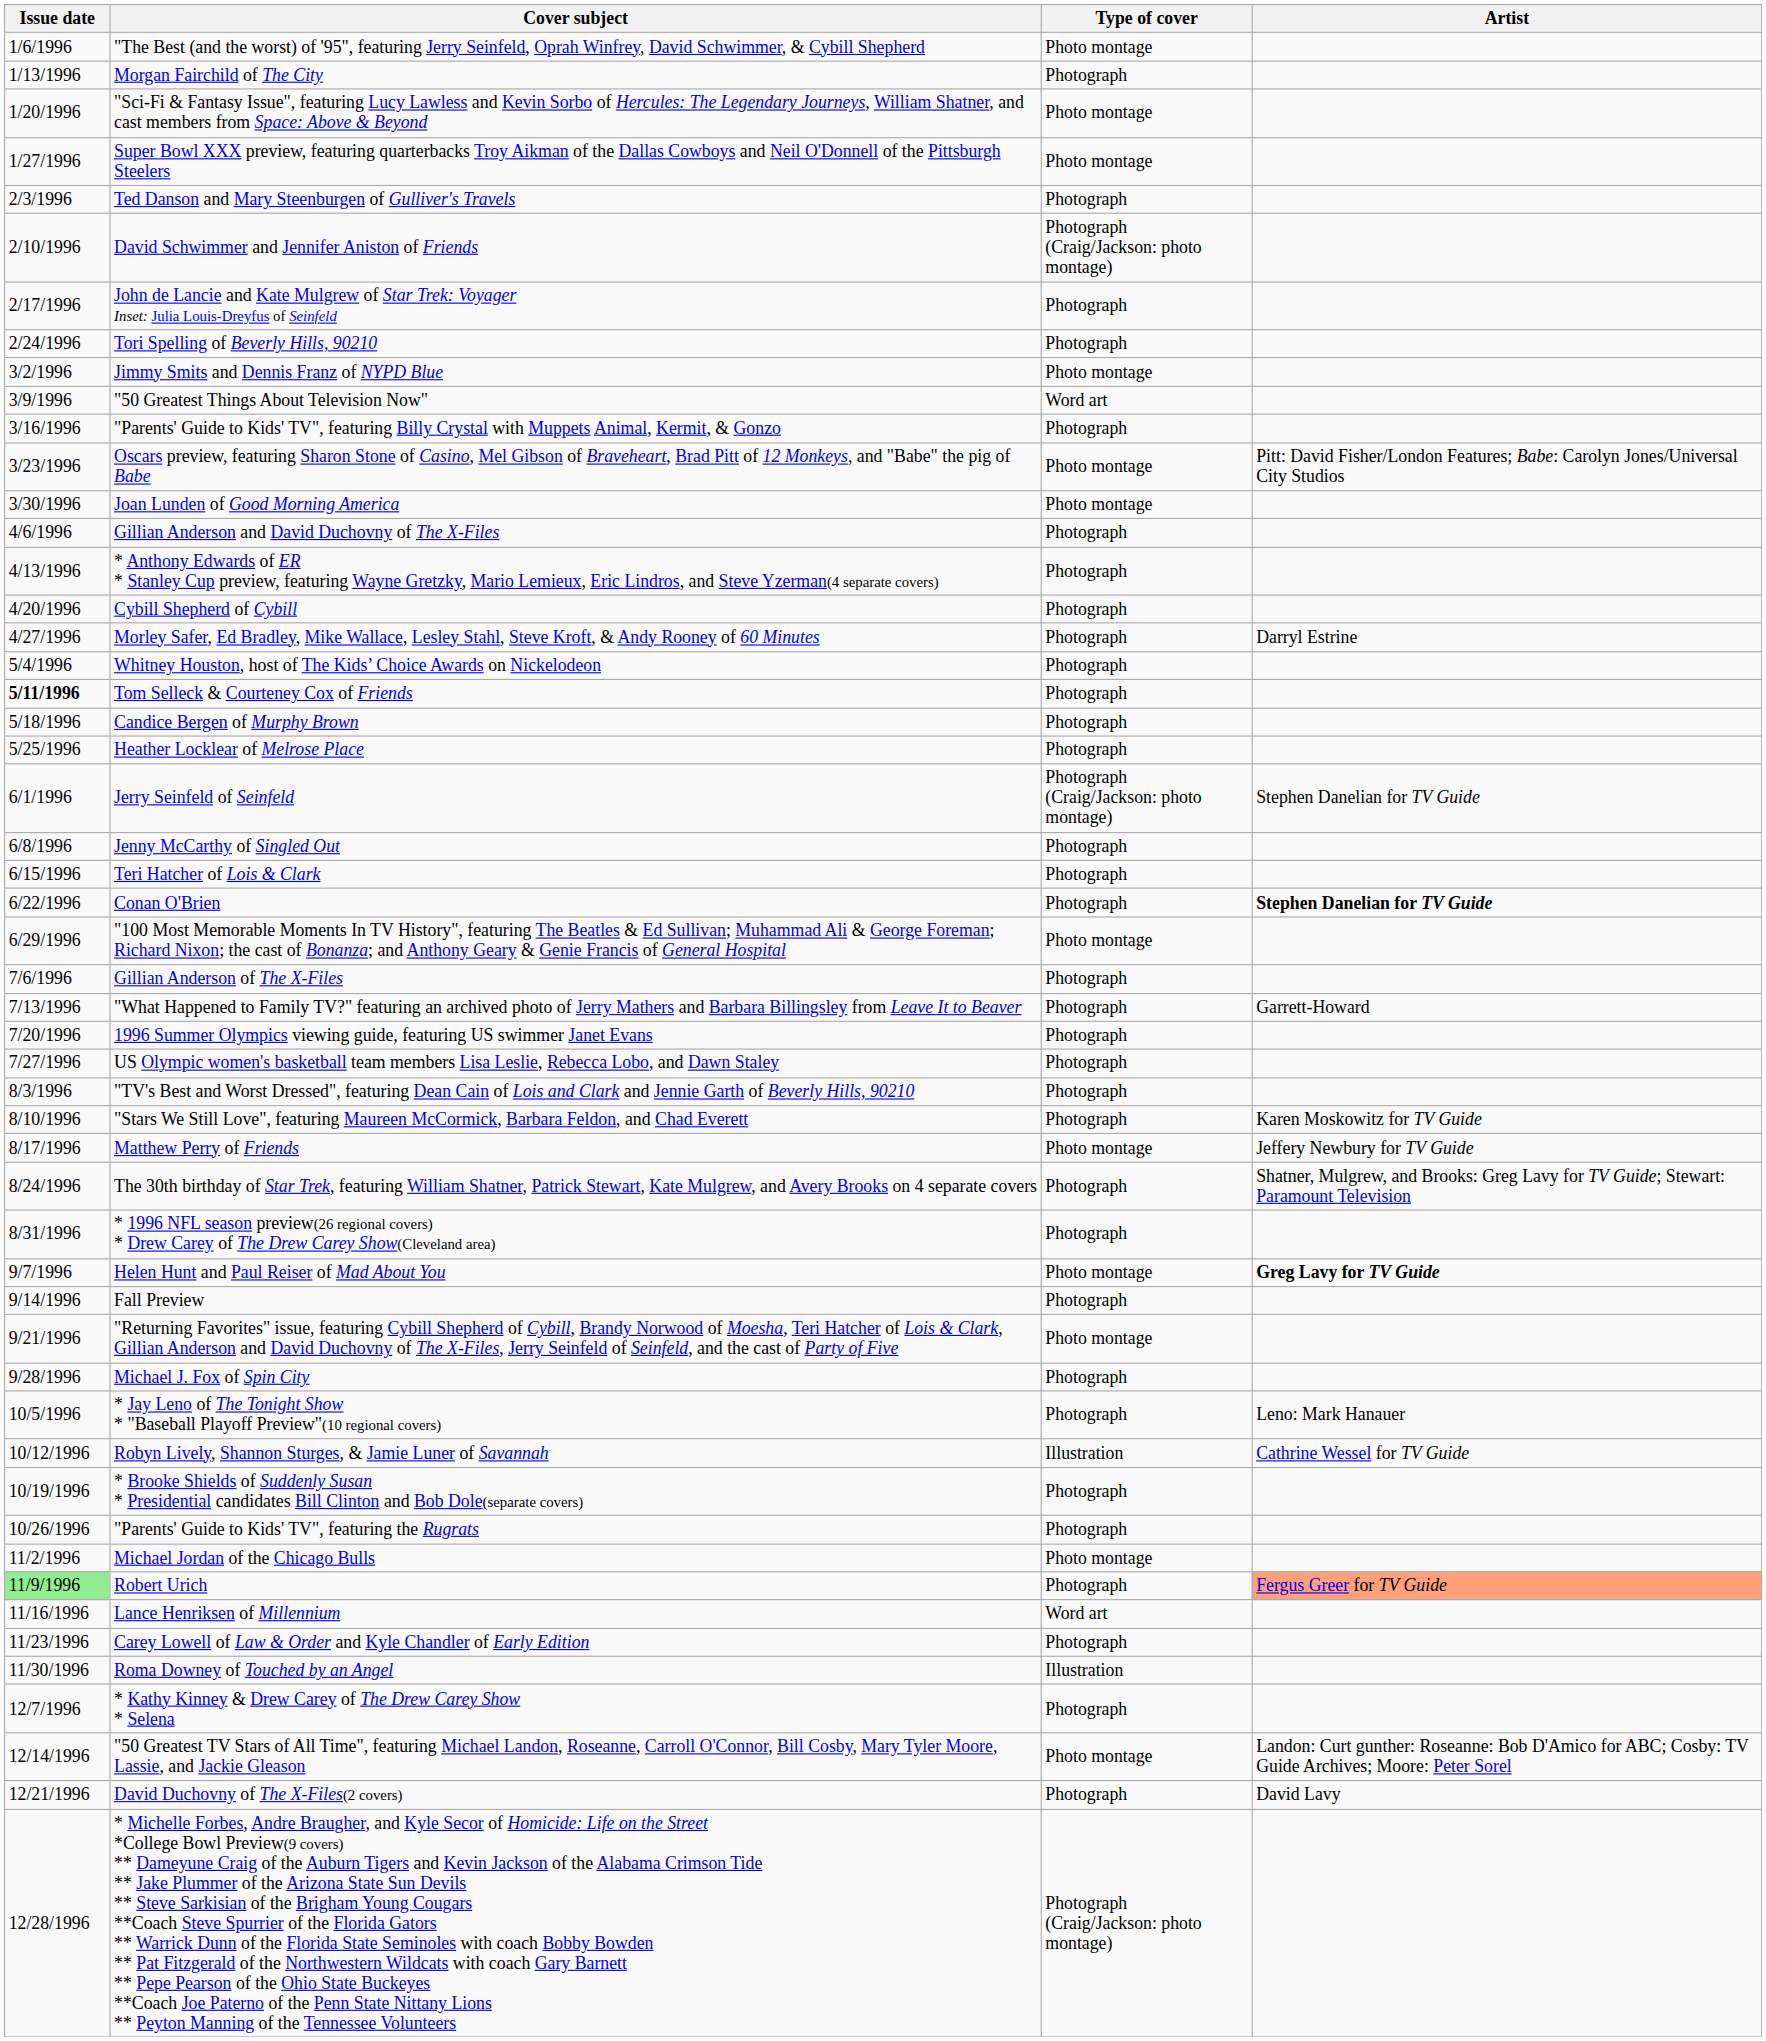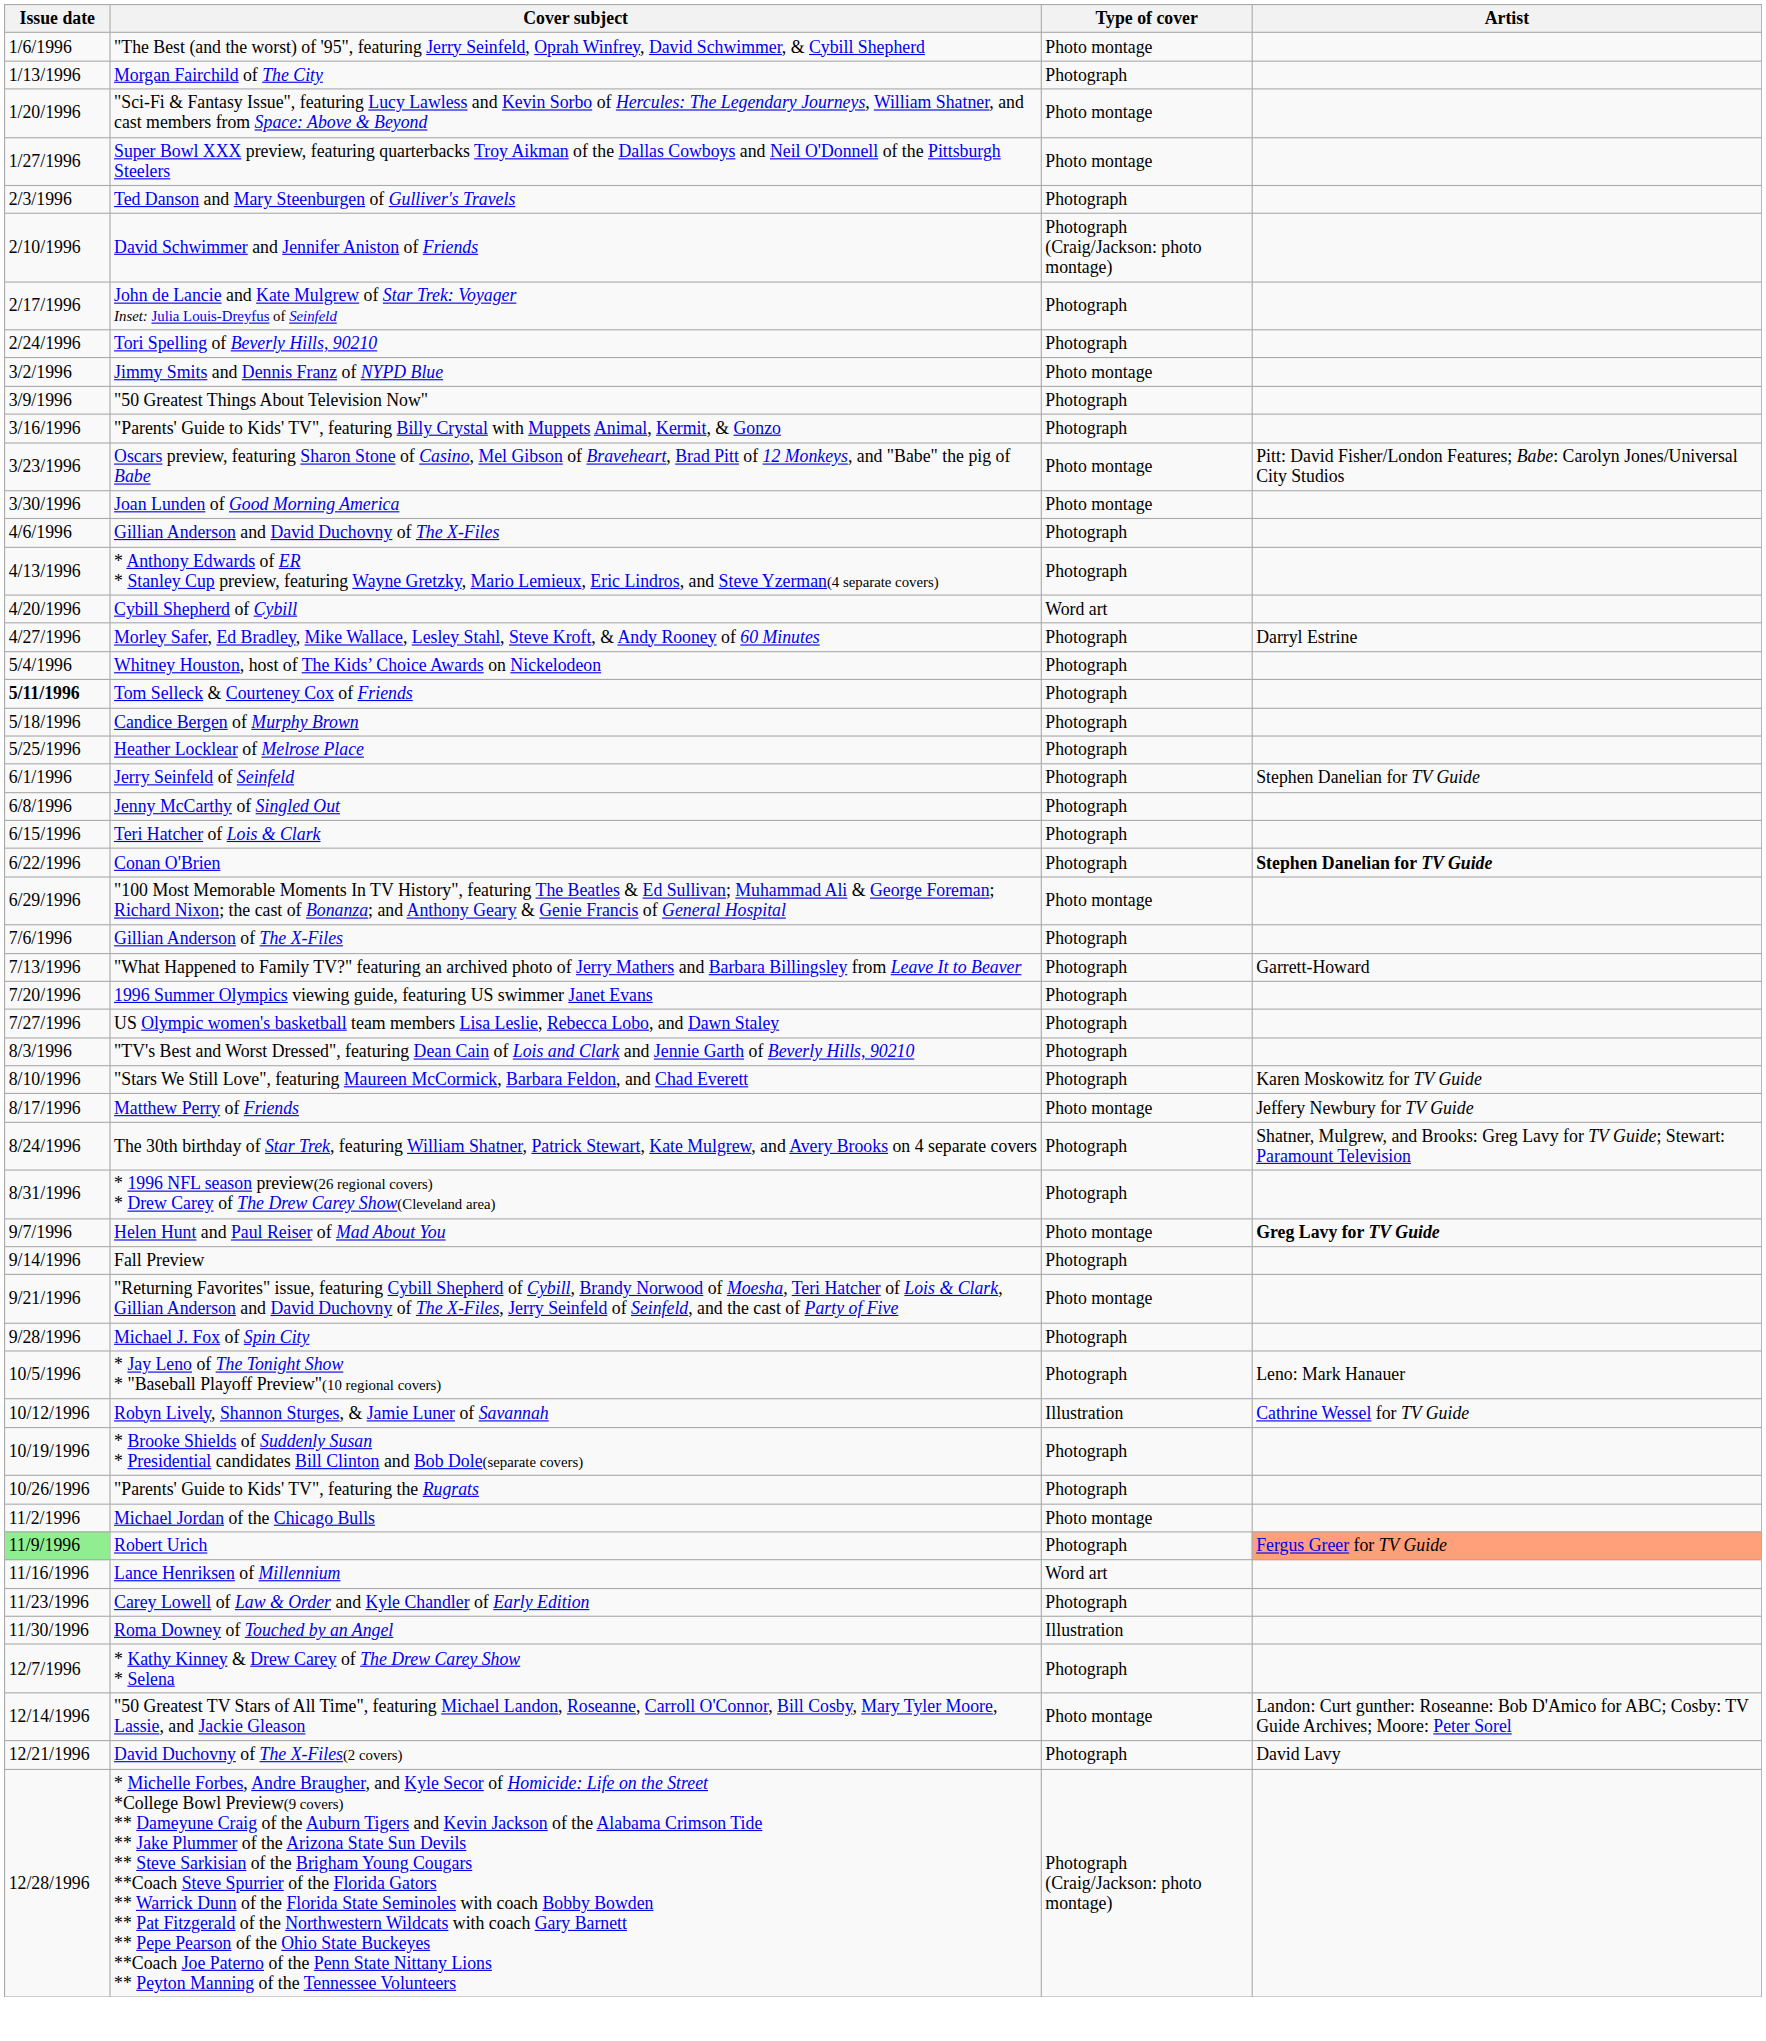"50 Greatest Things About Television Now" | Type of cover: Word art -> Photograph
Cybill Shepherd of Cybill | Type of cover: Photograph -> Word art
Jerry Seinfeld of Seinfeld | Type of cover: Photograph (Craig/Jackson: photo montage) -> Photograph
